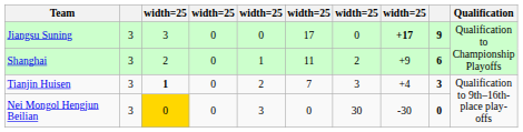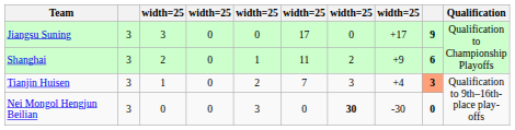Jiangsu Suning | column 8: bold -> normal
Tianjin Huisen | column 3: bold -> normal
Tianjin Huisen | column 9: no background -> lightsalmon background
Nei Mongol Hengjun Beilian | column 3: gold background -> no background
Nei Mongol Hengjun Beilian | column 7: normal -> bold
